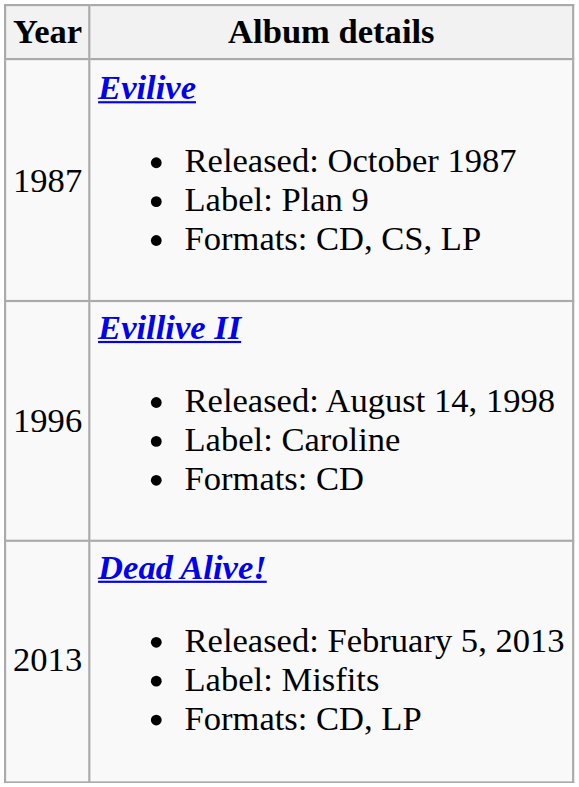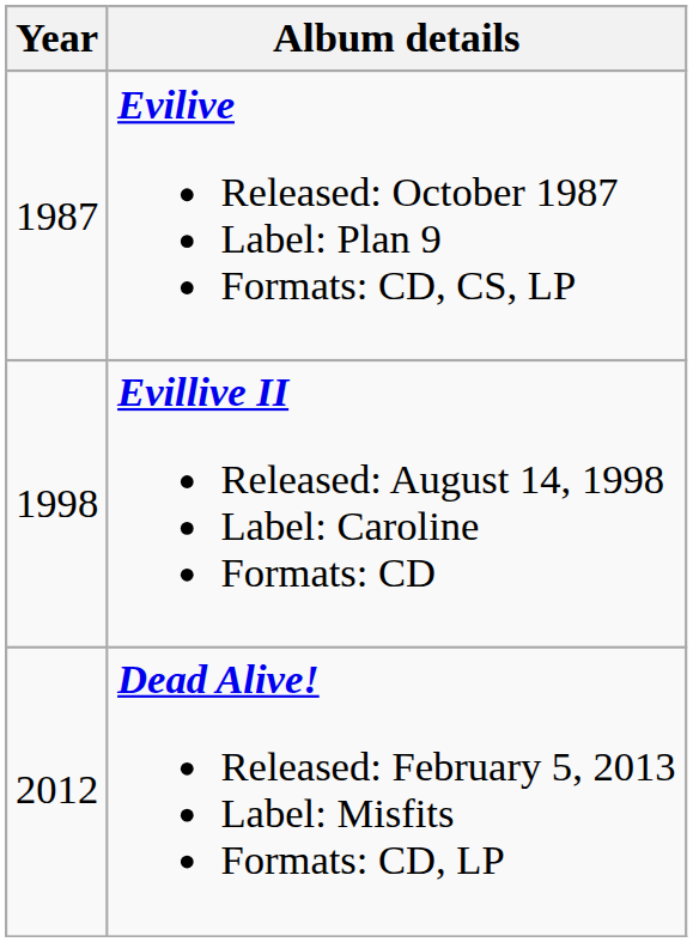row 3 | Year: 1996 -> 1998
row 4 | Year: 2013 -> 2012
